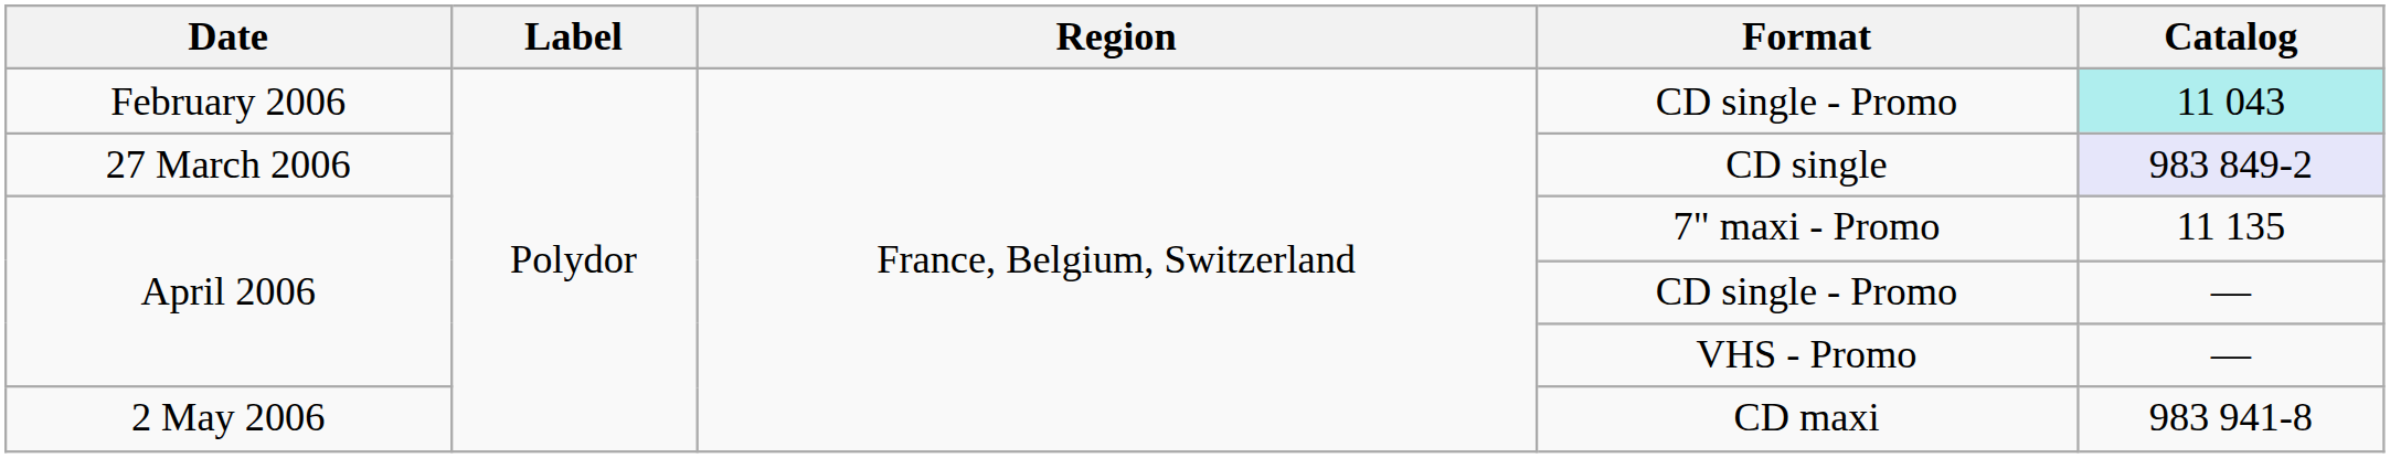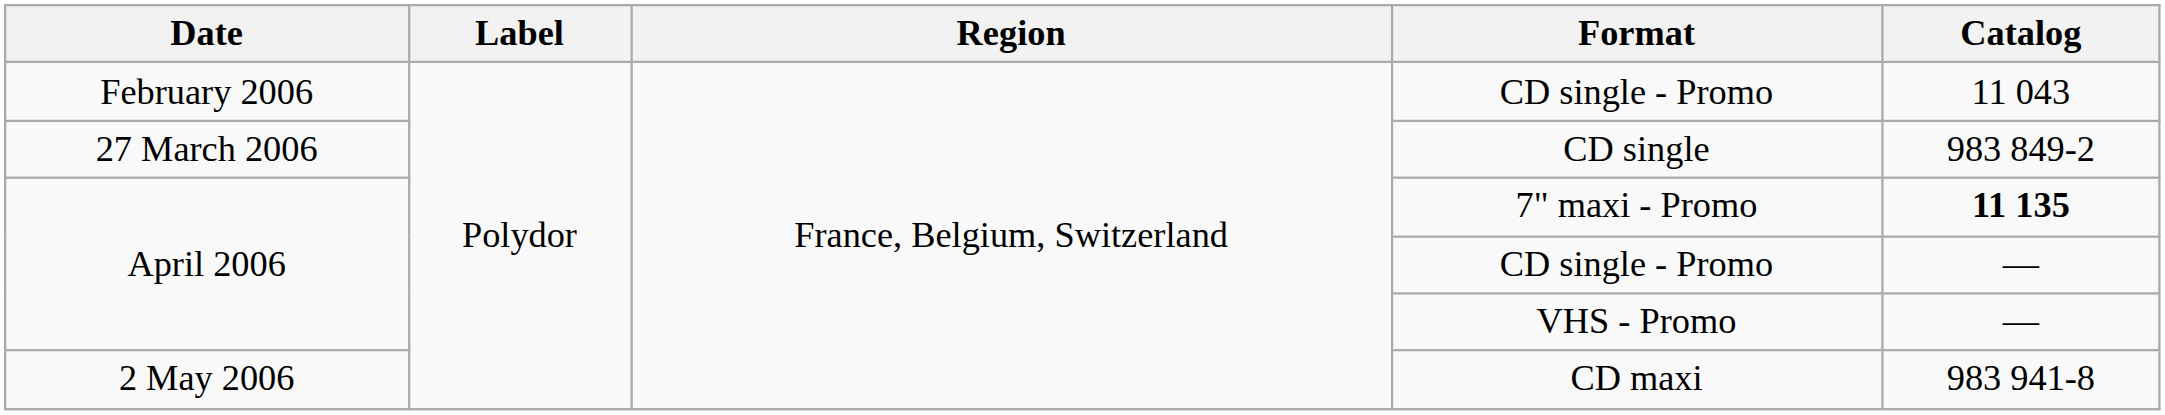February 2006 / CD single - Promo | Catalog: paleturquoise background -> no background
CD single | Catalog: lavender background -> no background
7" maxi - Promo | Catalog: normal -> bold
